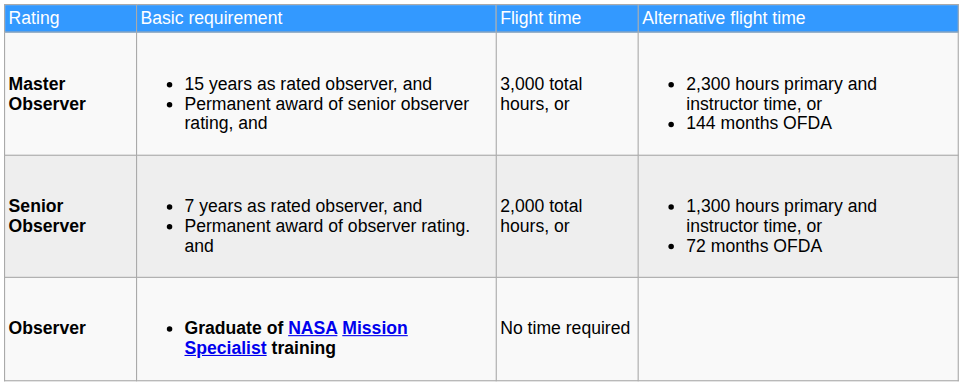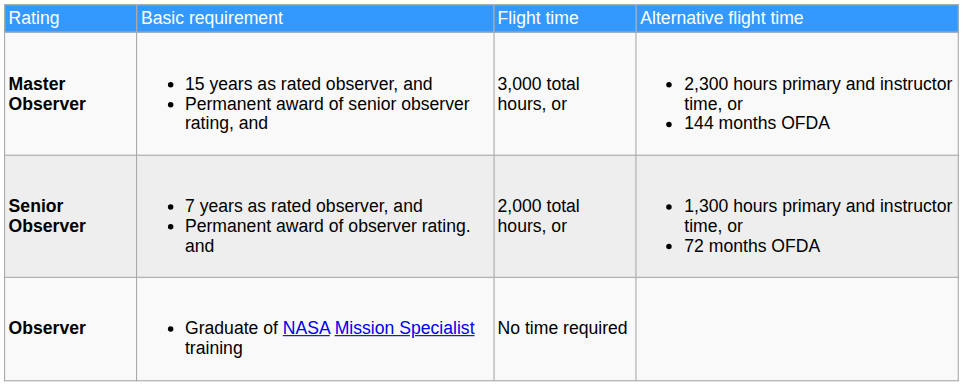Observer | column 2: bold -> normal
